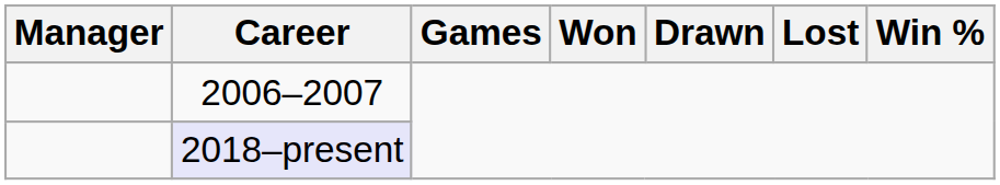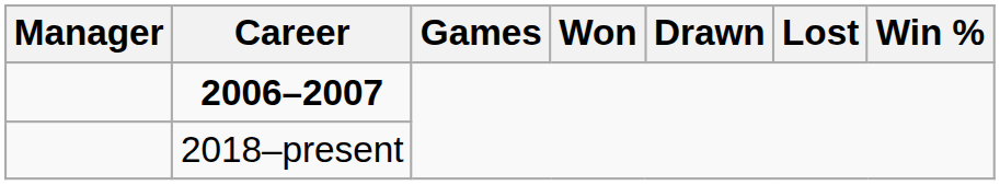2006–2007 | Career: normal -> bold
2018–present | Career: lavender background -> no background
